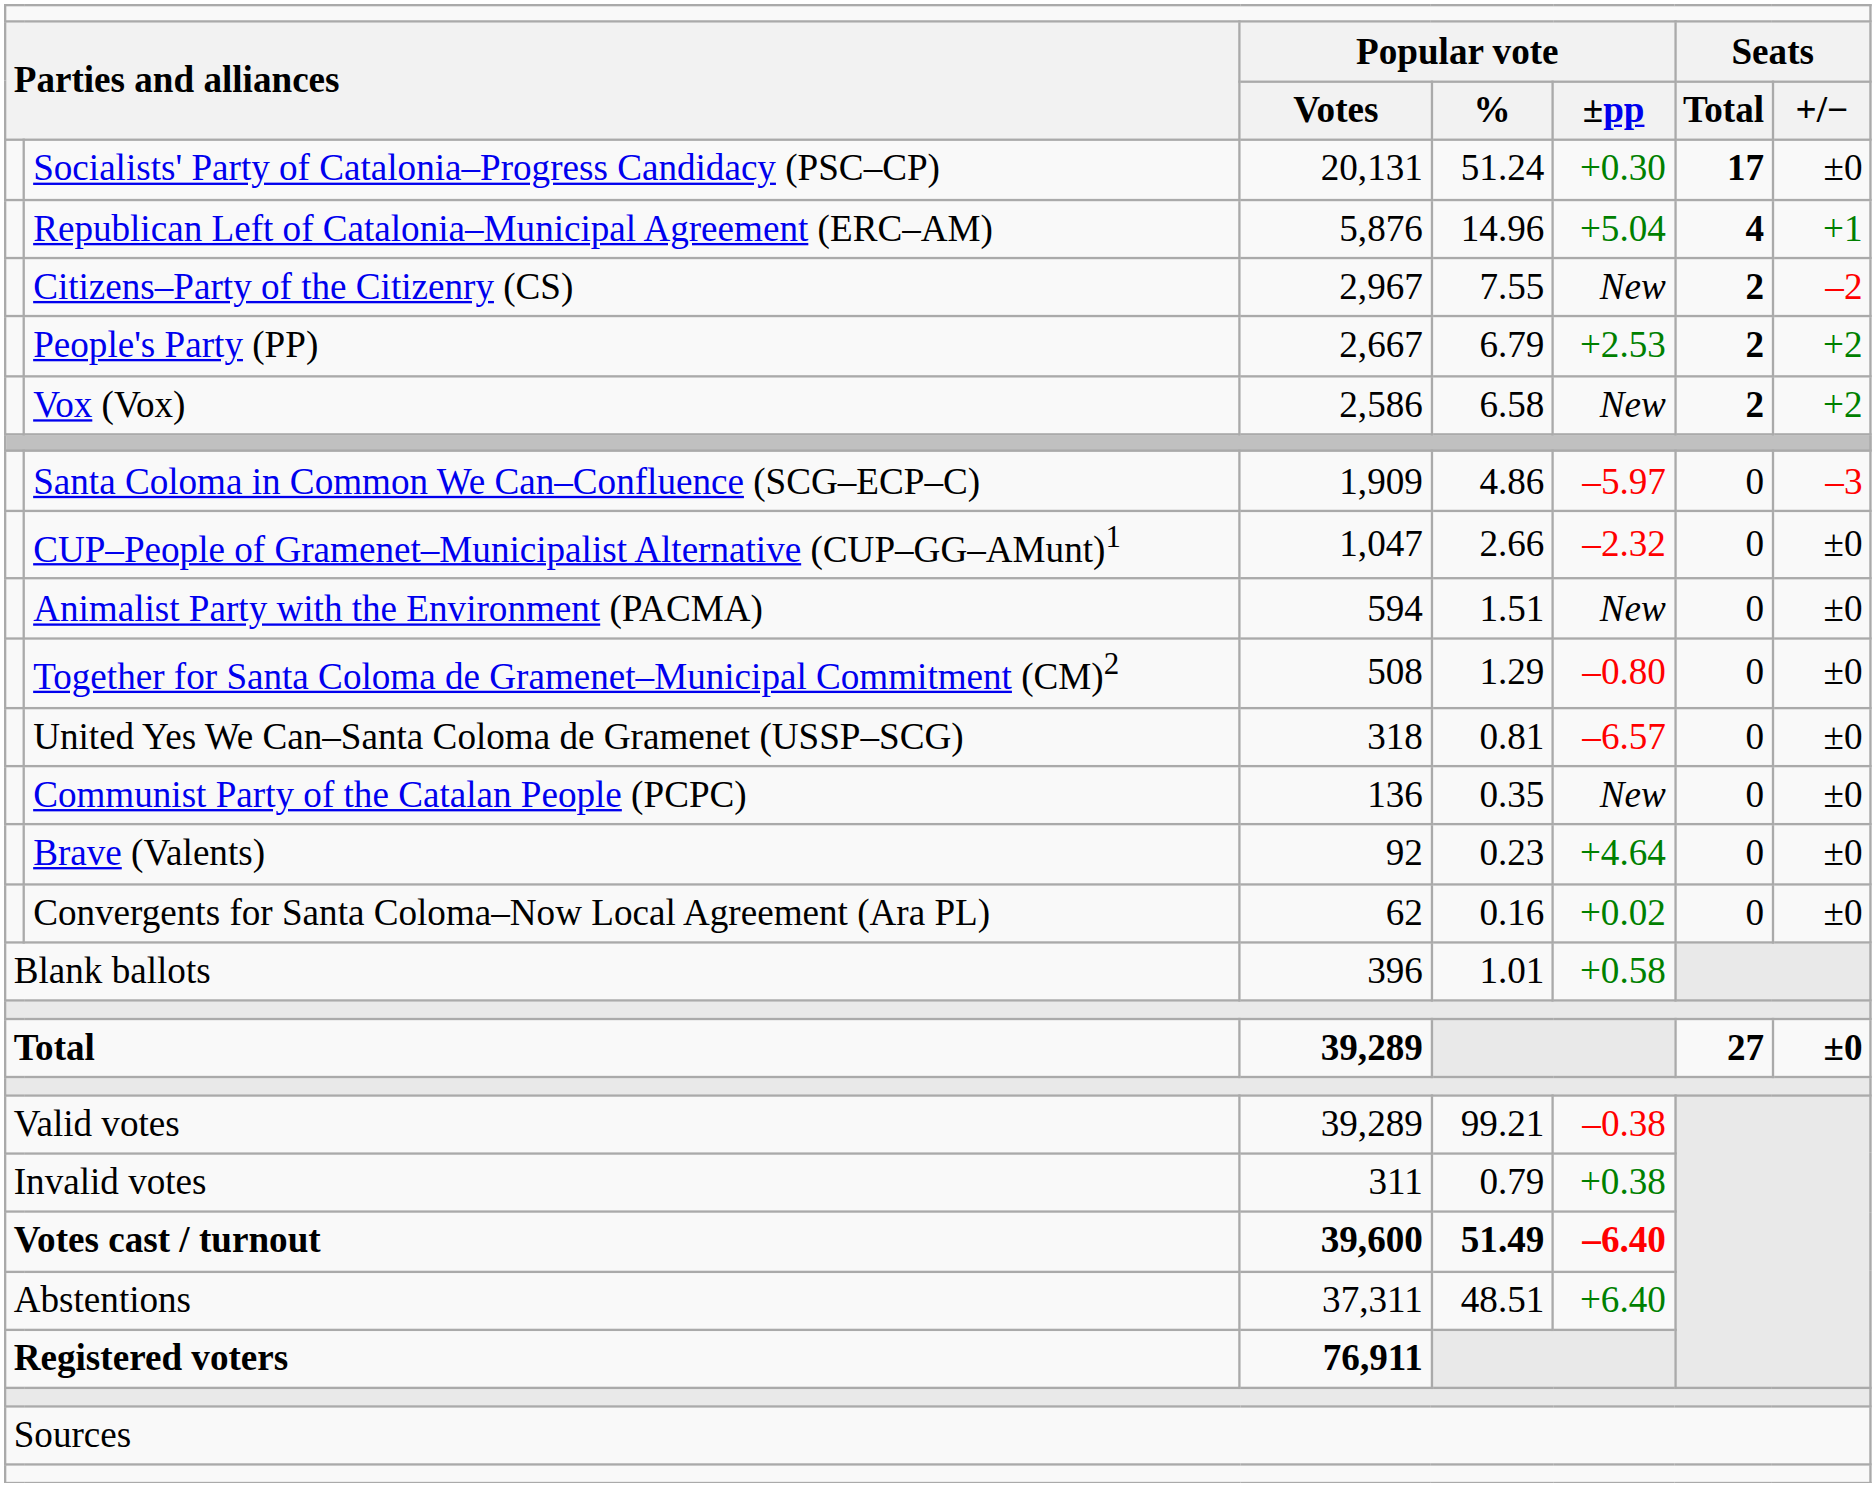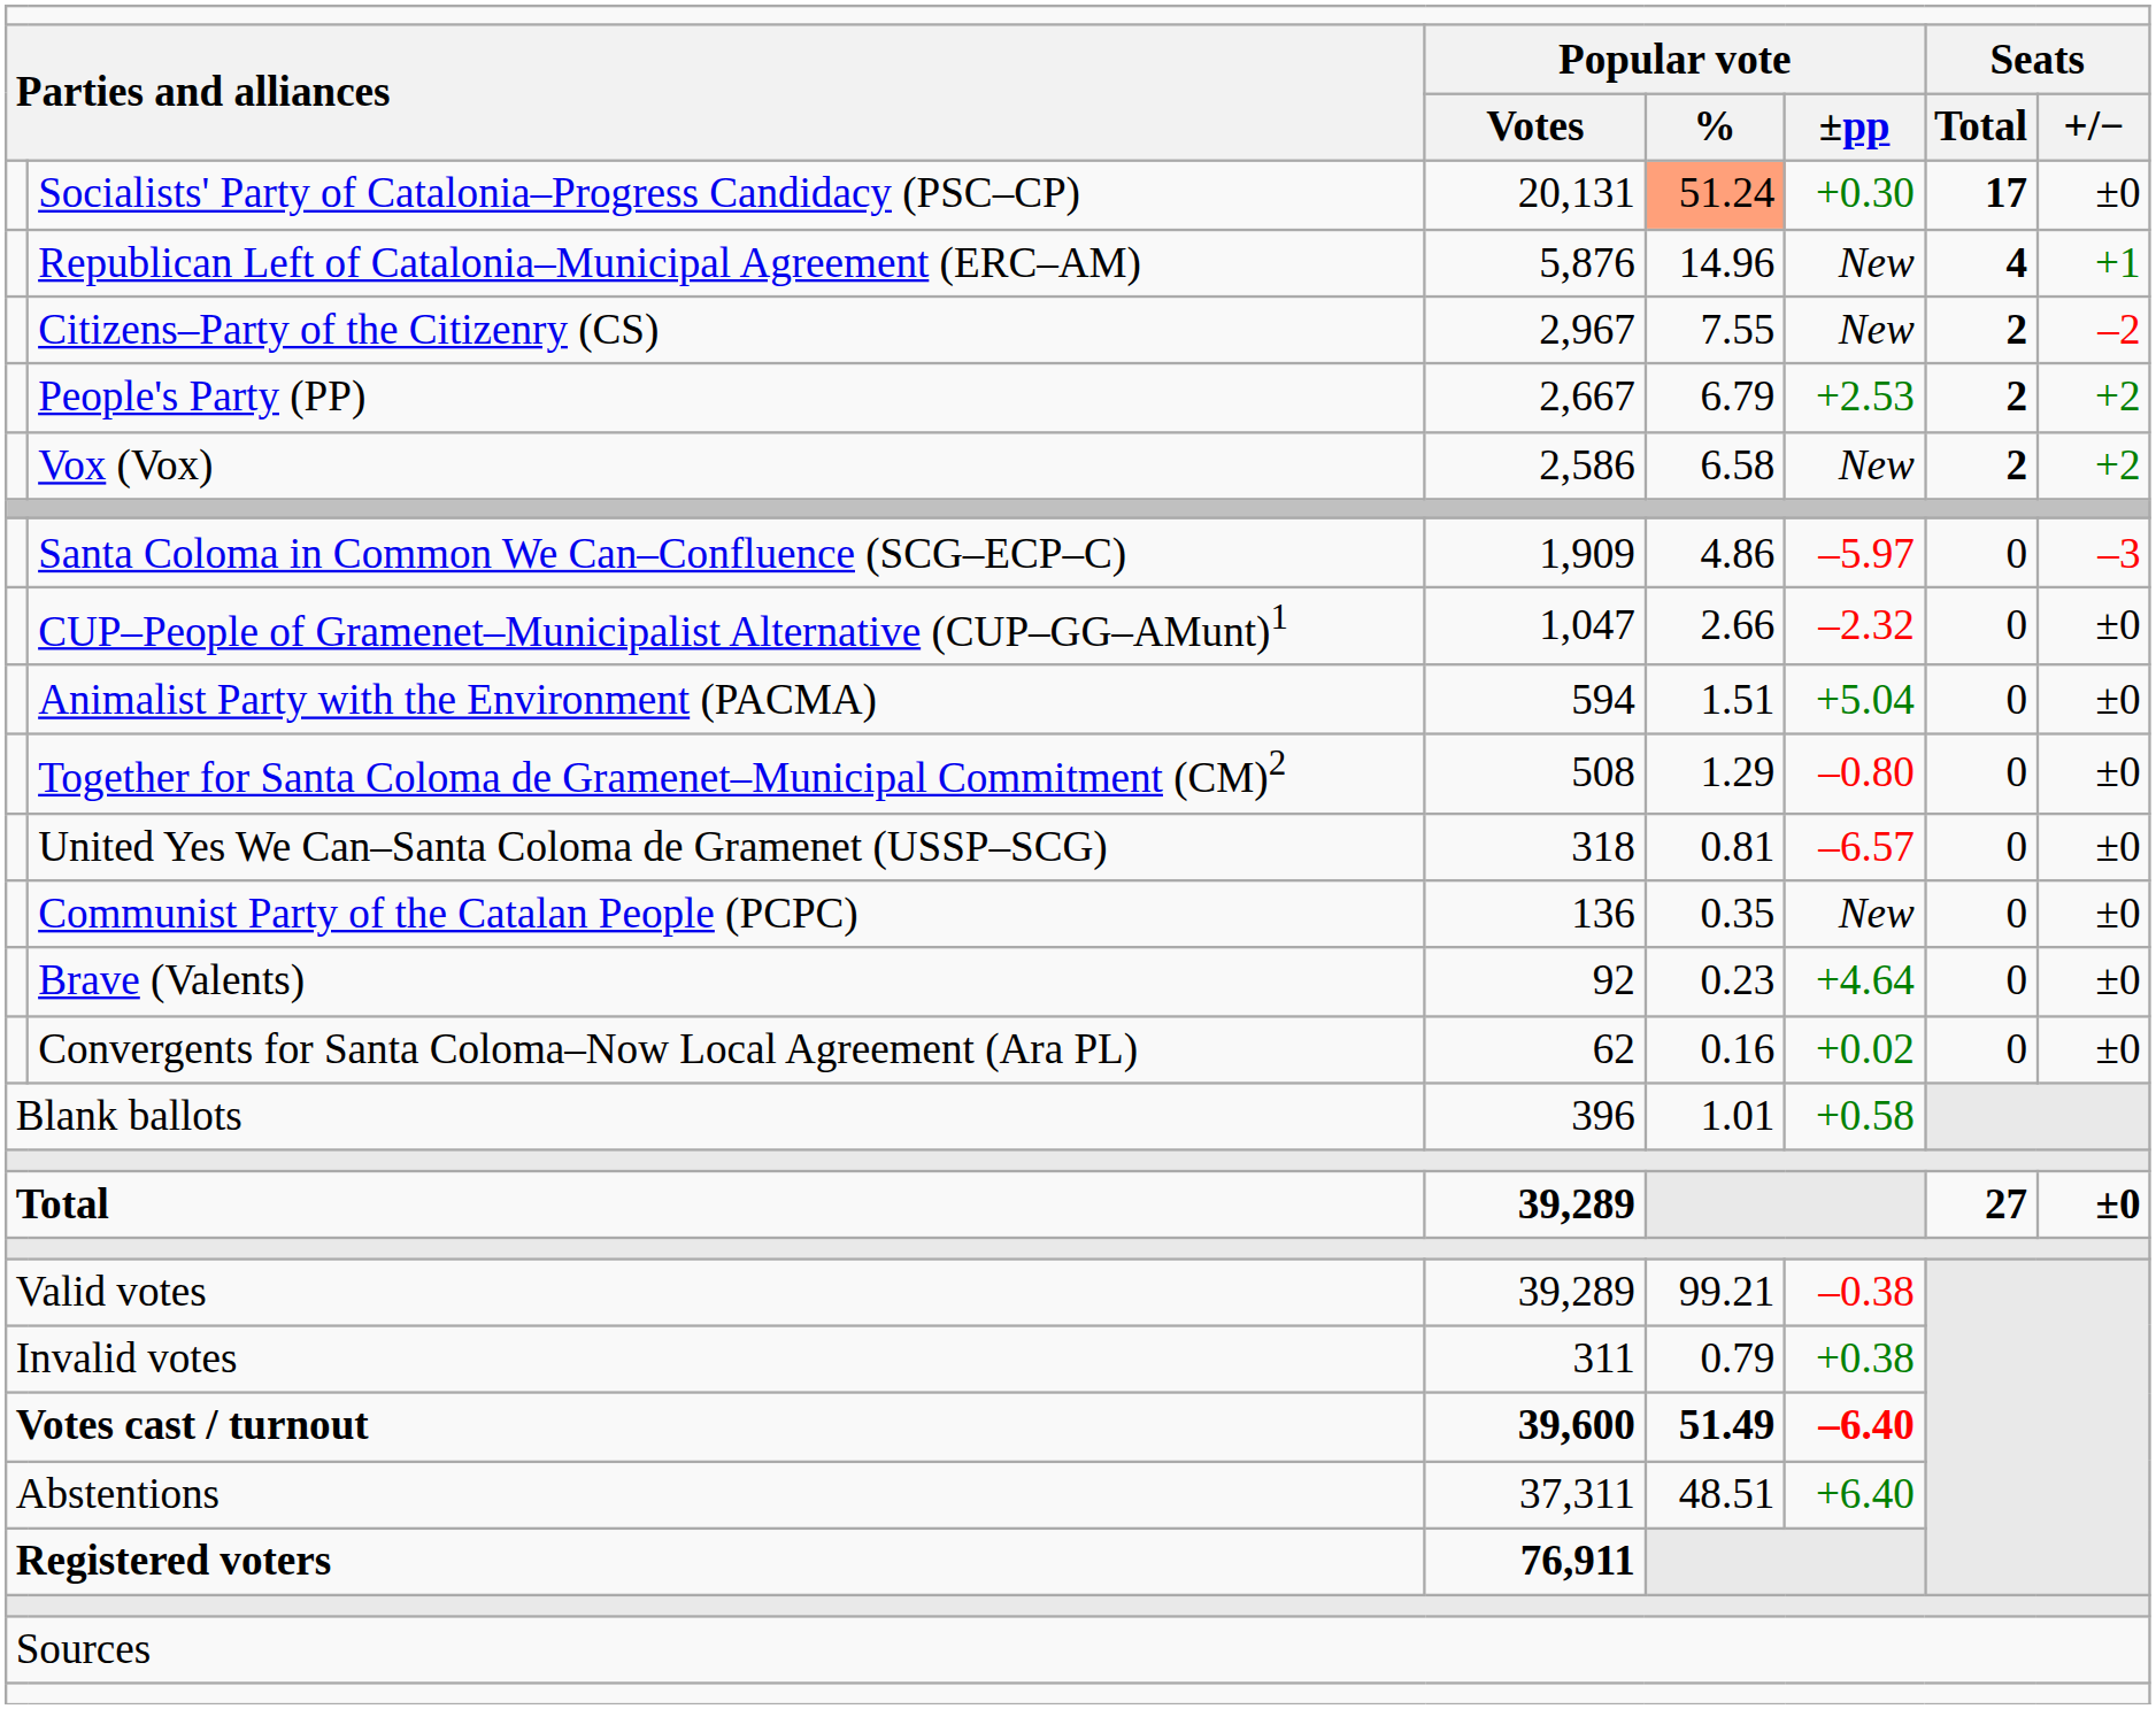Socialists' Party of Catalonia–Progress Candidacy (PSC–CP) | column 4: no background -> lightsalmon background
Republican Left of Catalonia–Municipal Agreement (ERC–AM) | column 5: +5.04 -> New
Animalist Party with the Environment (PACMA) | column 5: New -> +5.04
